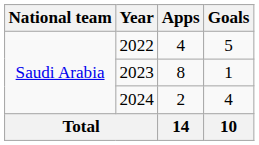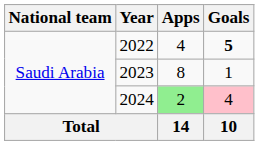2022 | Goals: normal -> bold
2024 | Apps: no background -> lightgreen background
2024 | Goals: no background -> pink background
